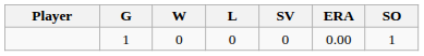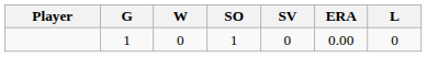columns swapped: L <-> SO
